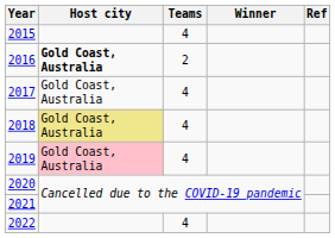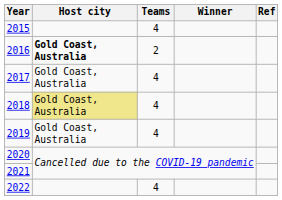2019 | Host city: pink background -> no background
